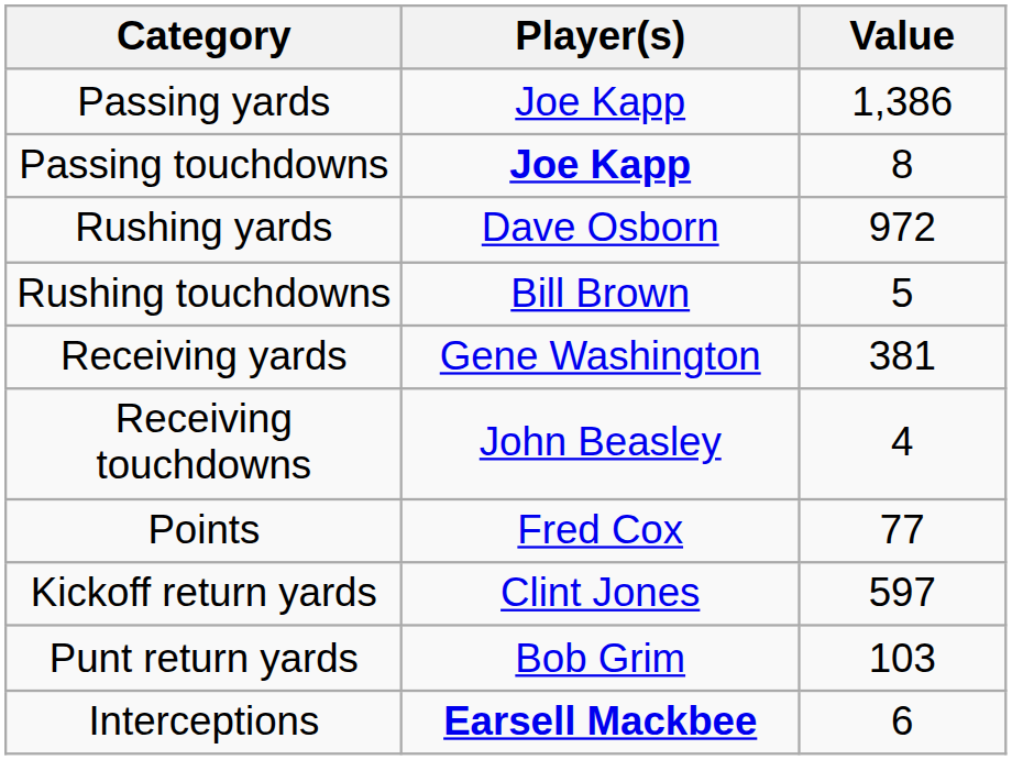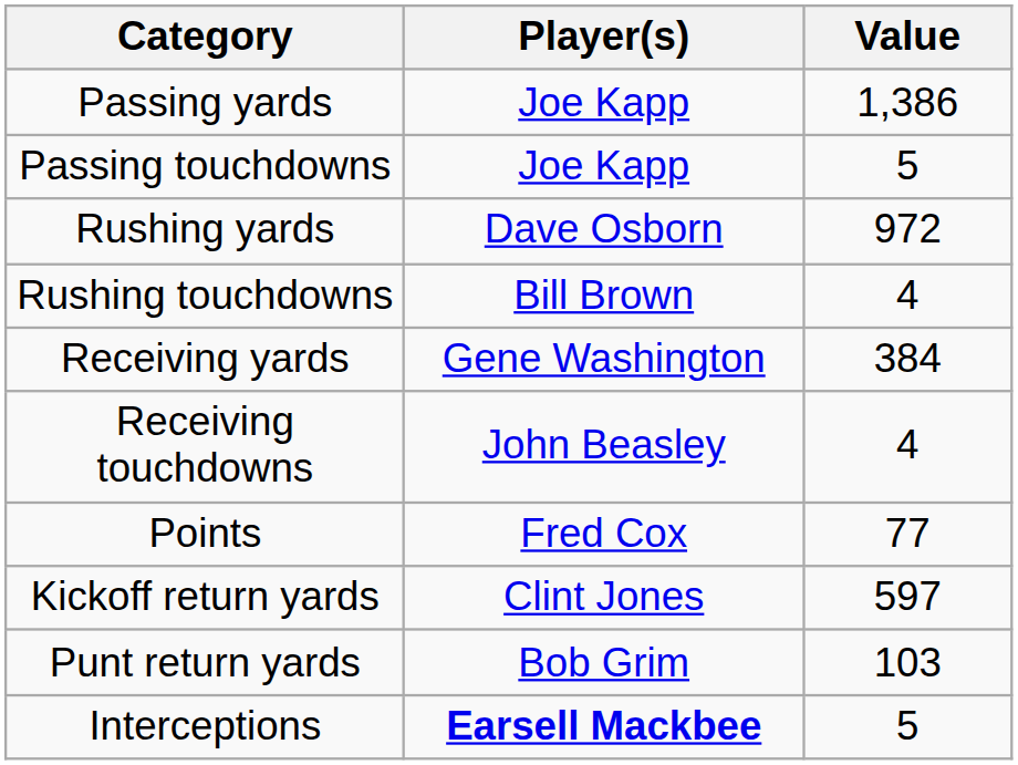Passing touchdowns | Player(s): bold -> normal
Passing touchdowns | Value: 8 -> 5
Rushing touchdowns | Value: 5 -> 4
Receiving yards | Value: 381 -> 384
Interceptions | Value: 6 -> 5
